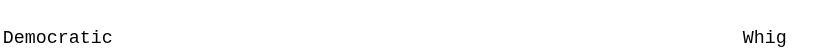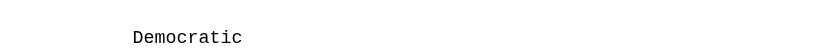- column: 108 | Whig
